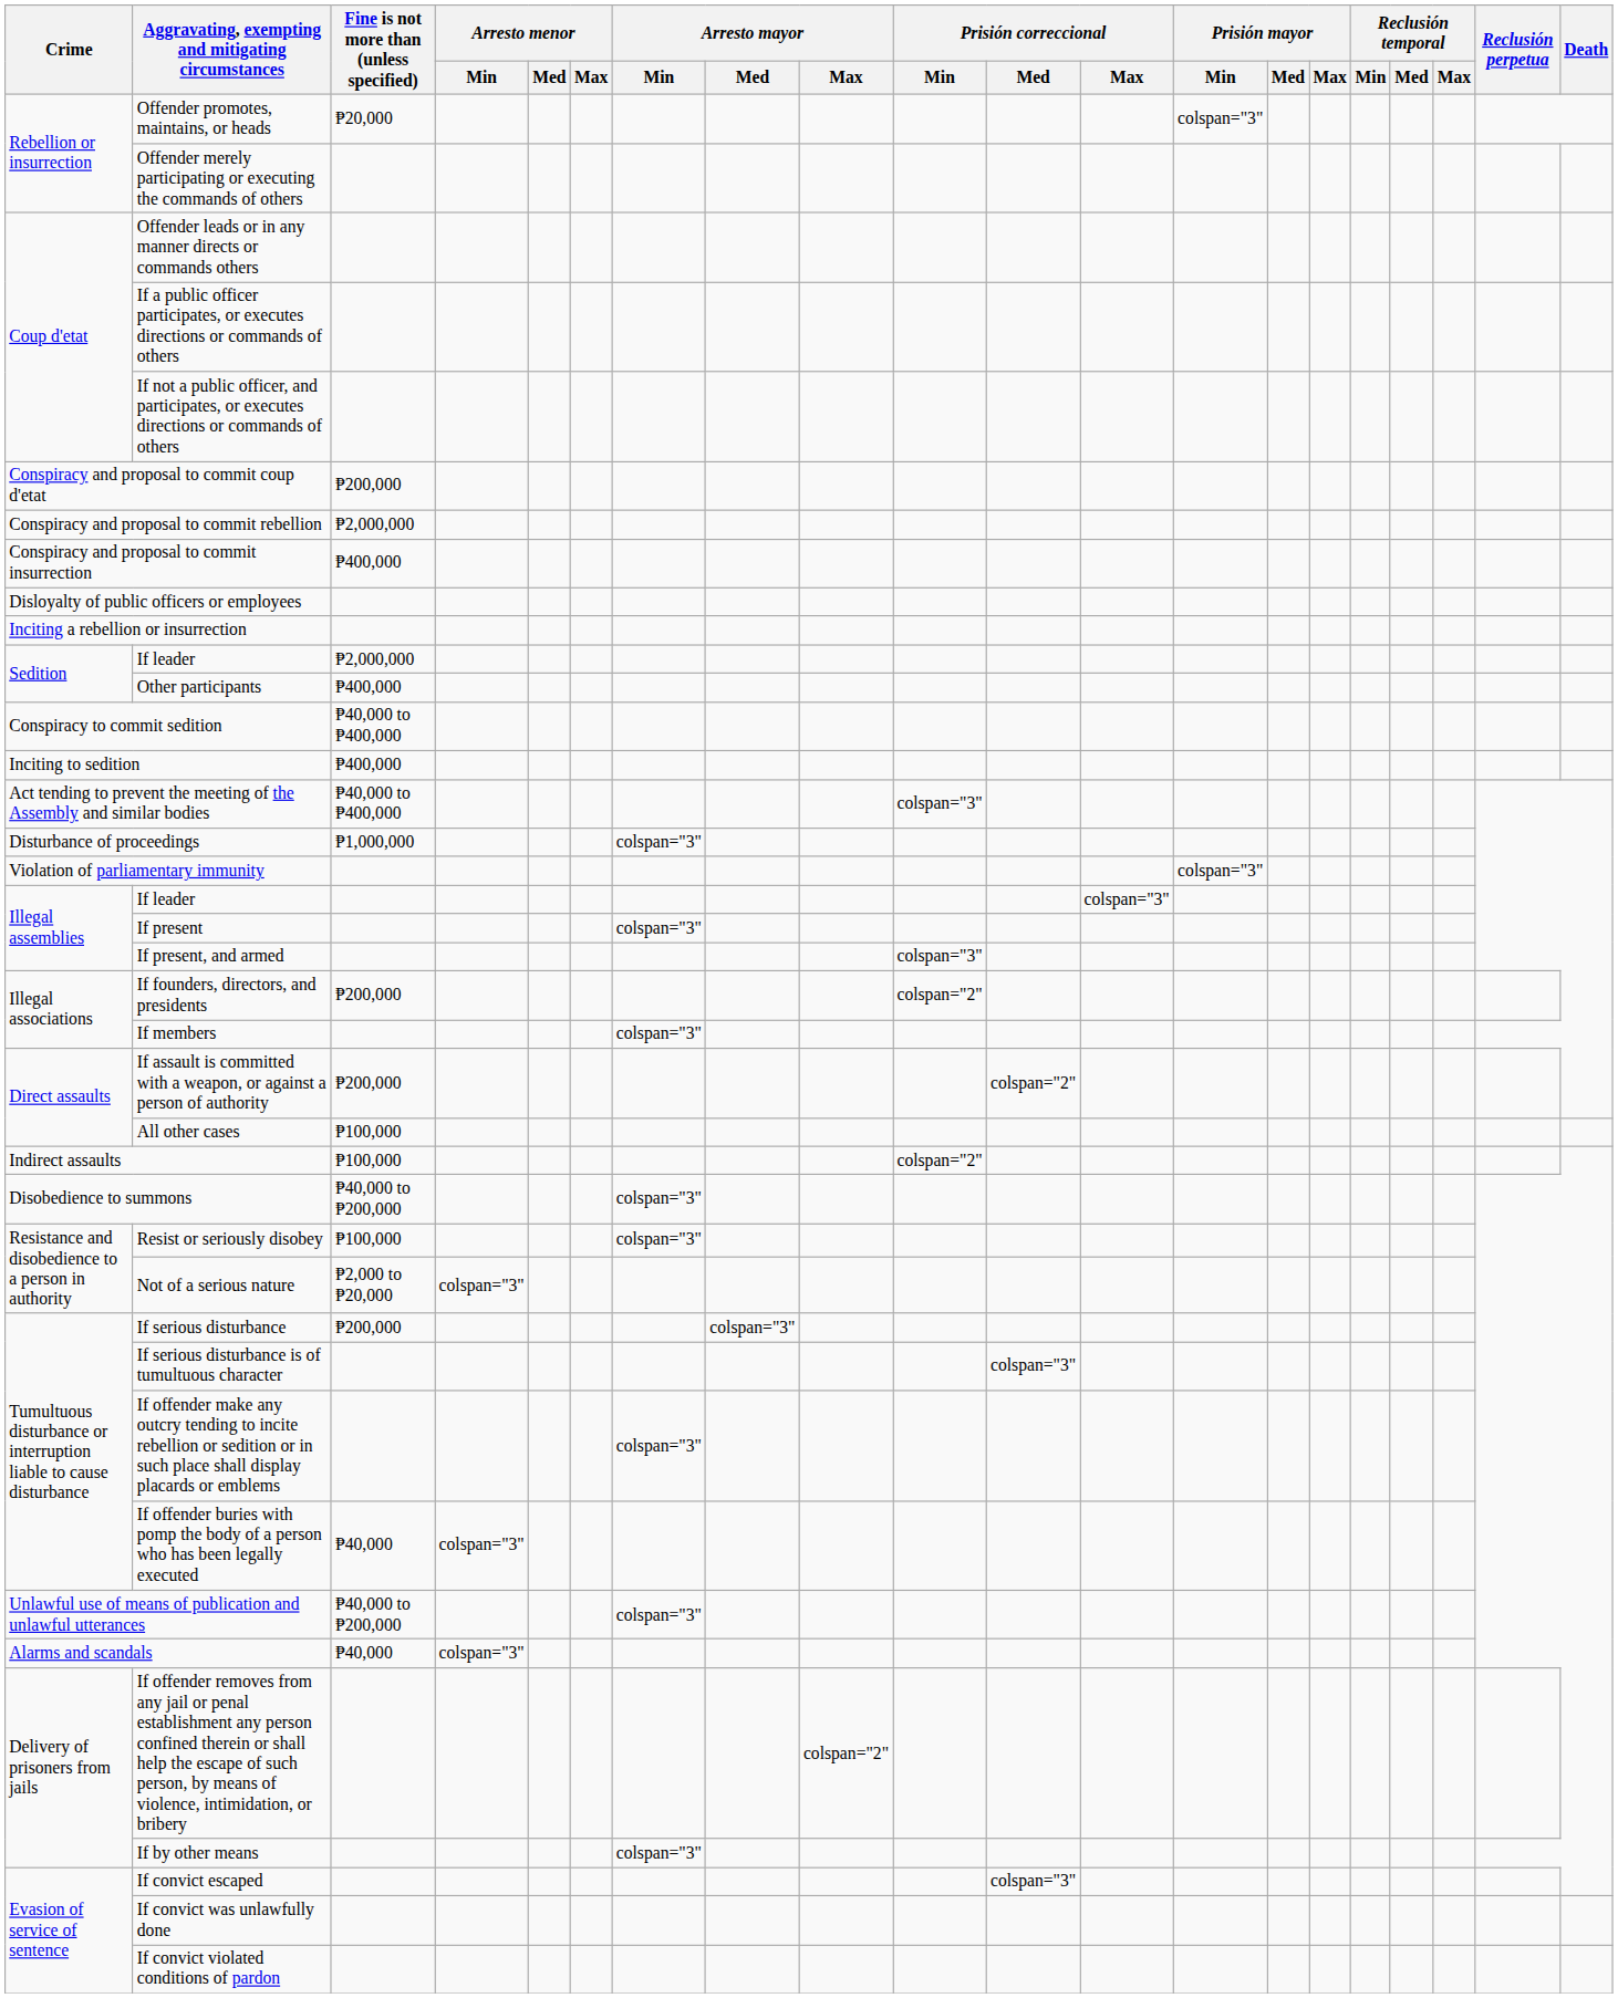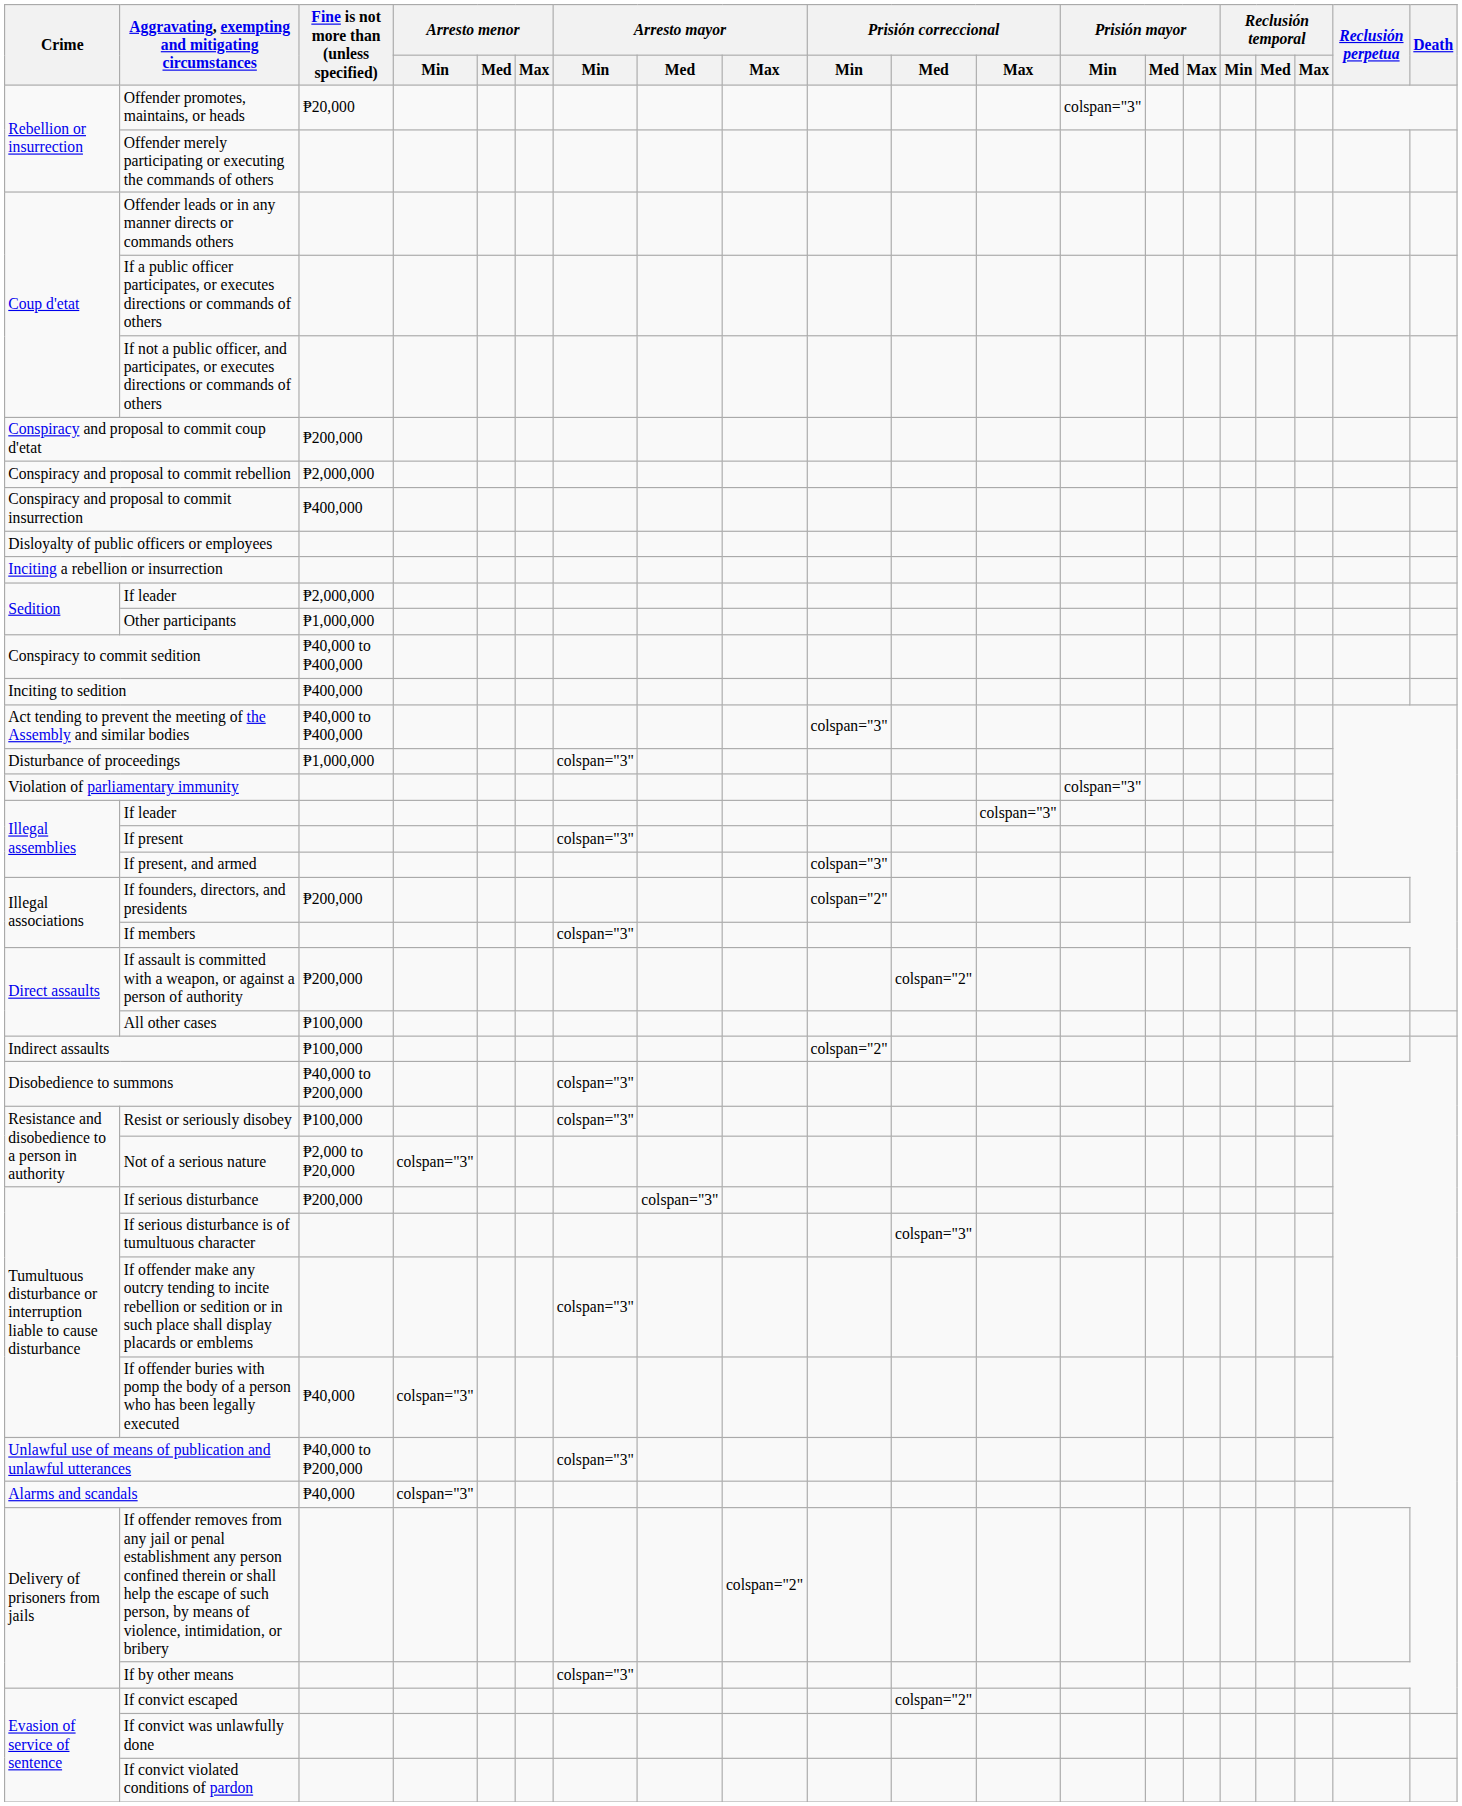Other participants | Fine is not more than (unless specified): ₱400,000 -> ₱1,000,000
If convict escaped | Prisión correccional / Med: colspan="3" -> colspan="2"
